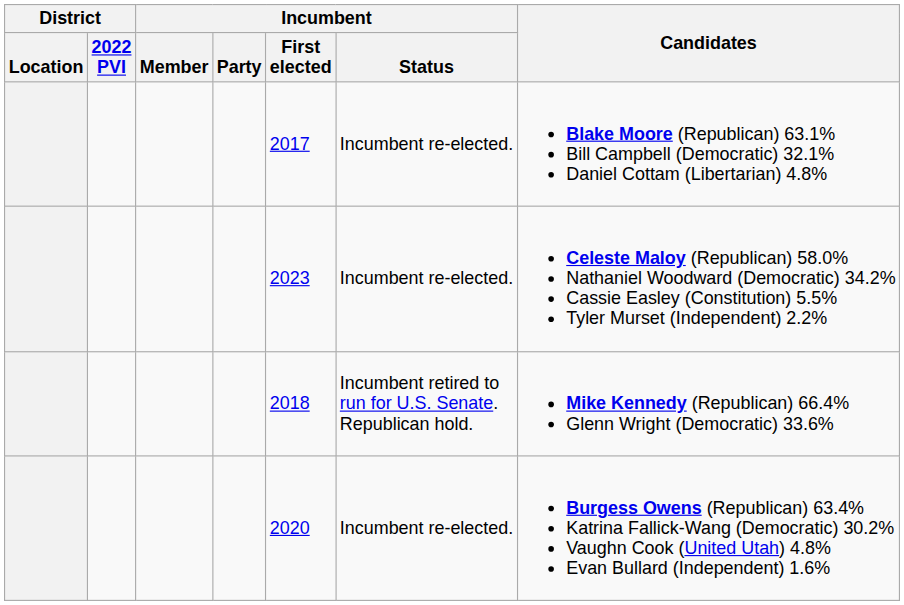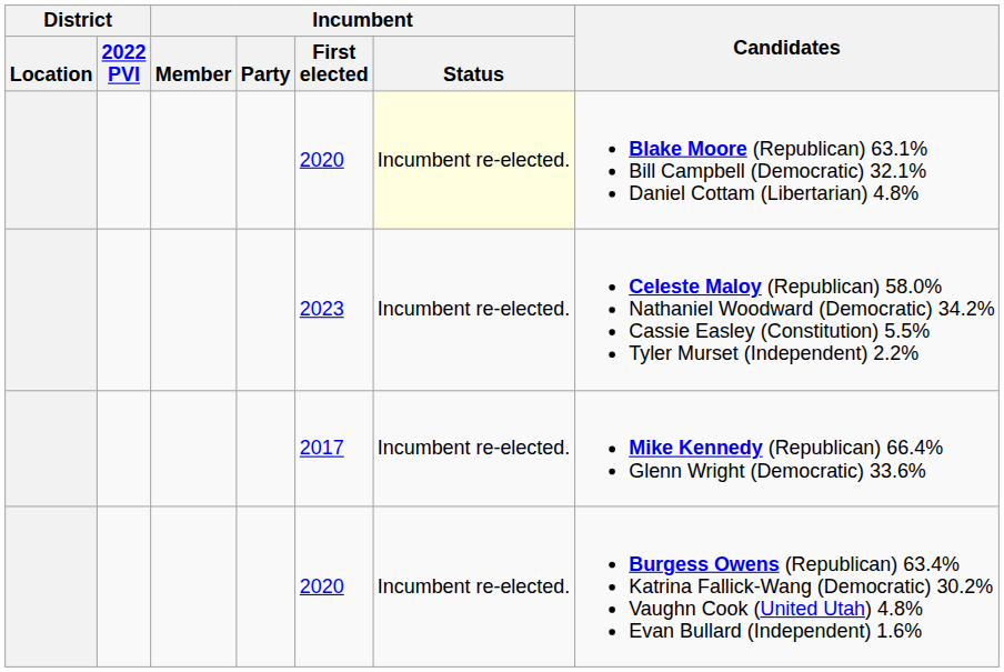row 3 | Incumbent / First elected: 2017 -> 2020
row 3 | Incumbent / Status: no background -> lightyellow background
row 5 | Incumbent / First elected: 2018 -> 2017
row 5 | Incumbent / Status: Incumbent retired to run for U.S. Senate. Republican hold. -> Incumbent re-elected.
